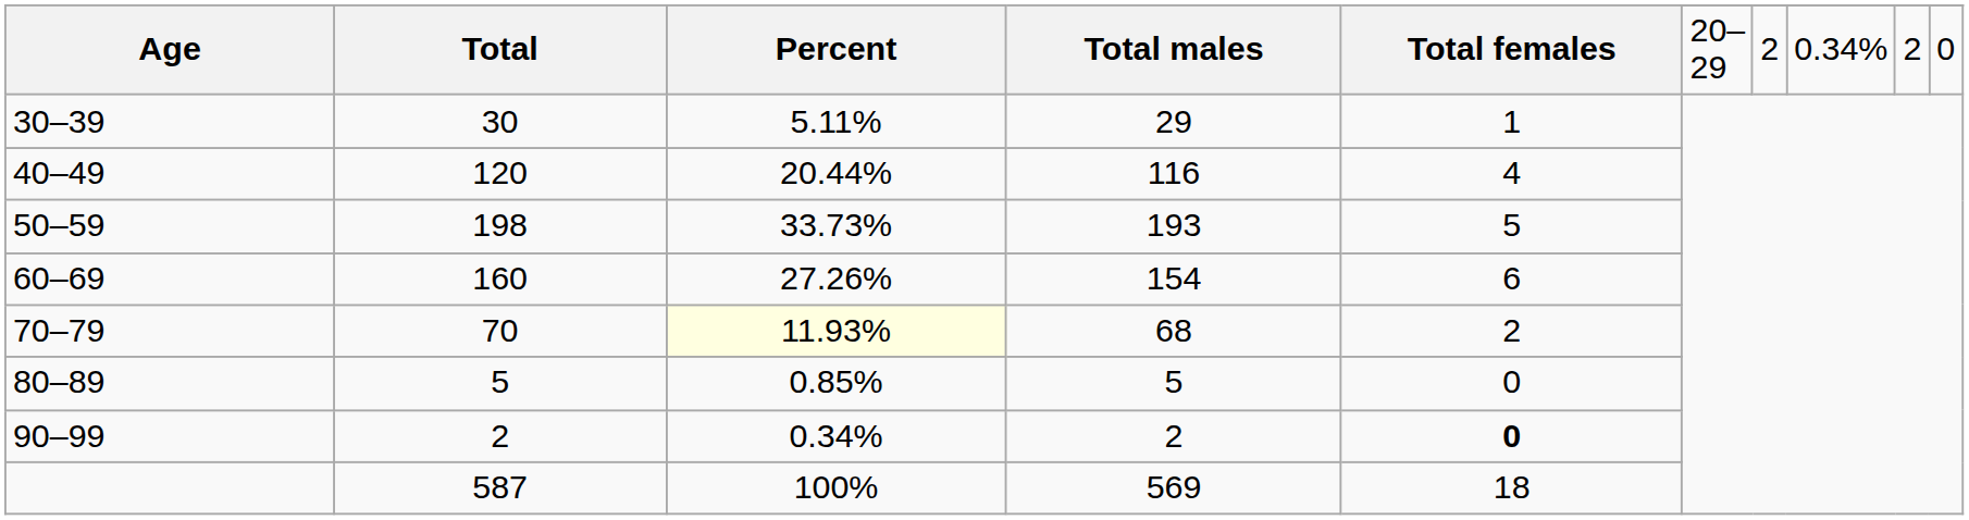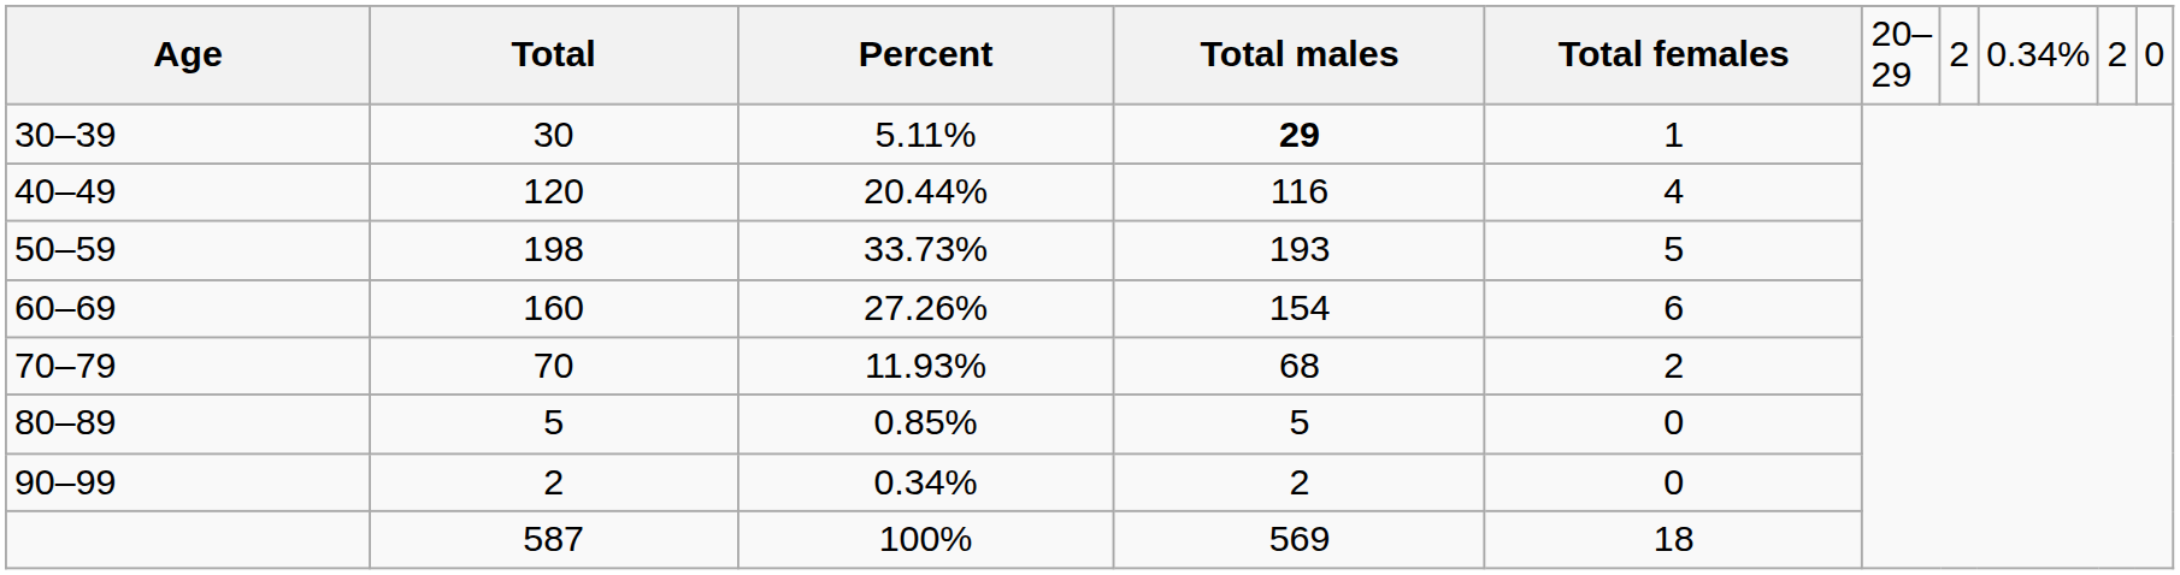30–39 | Total males: normal -> bold
70–79 | Percent: lightyellow background -> no background
90–99 | Total females: bold -> normal
